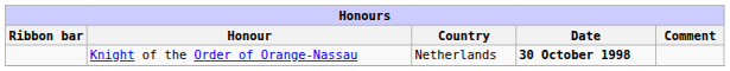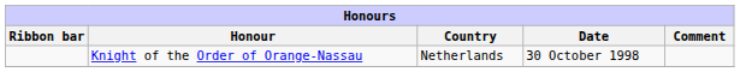Knight of the Order of Orange-Nassau | Date: bold -> normal
